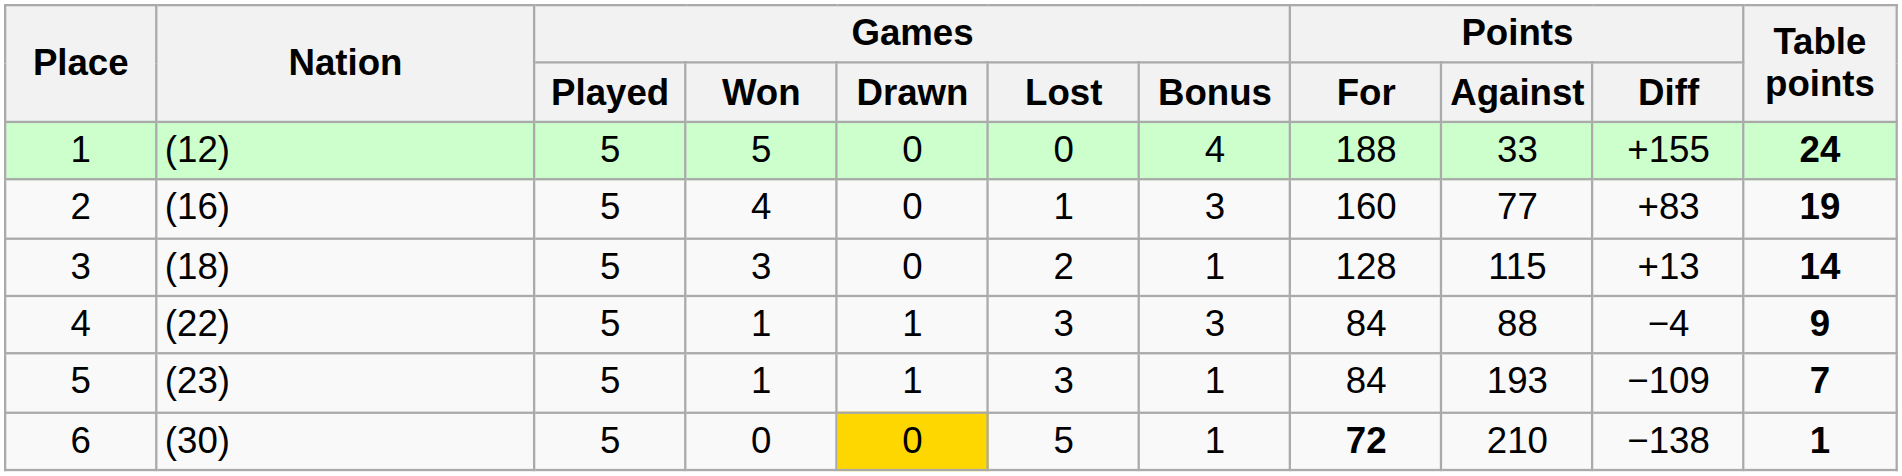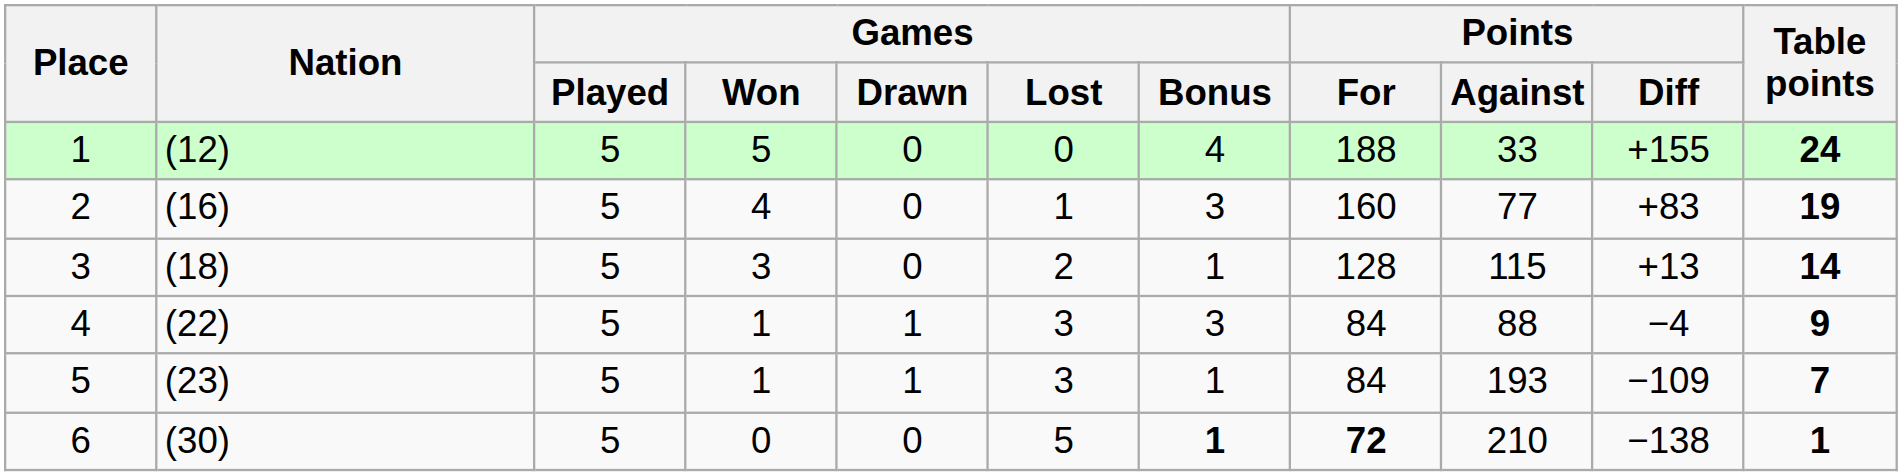6 | Games / Drawn: gold background -> no background
6 | Games / Bonus: normal -> bold
